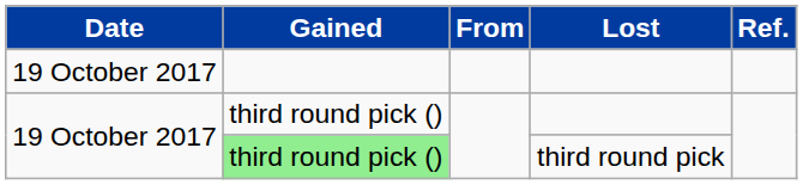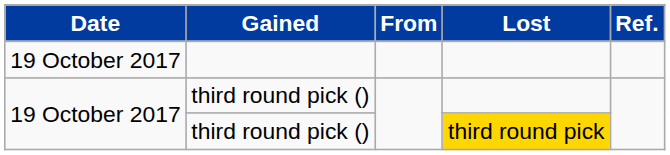third round pick () / third round pick | Gained: lightgreen background -> no background
third round pick () / third round pick | Lost: no background -> gold background
